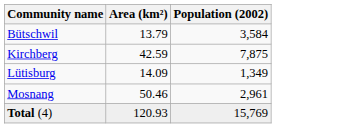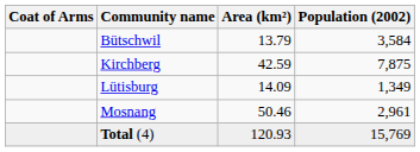+ column: Coat of Arms
